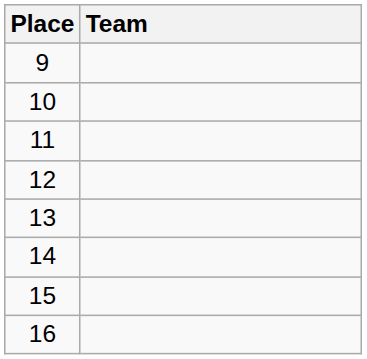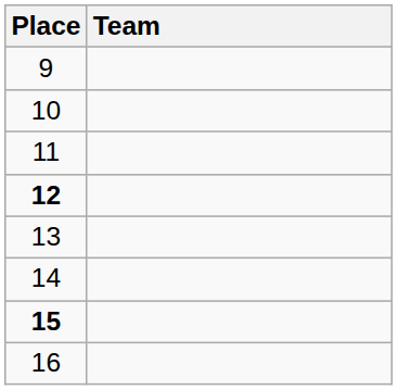12 | Place: normal -> bold
15 | Place: normal -> bold
